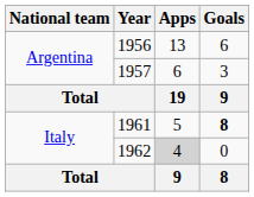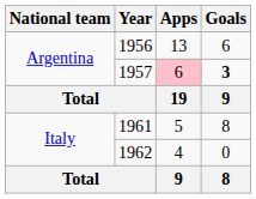1957 | Apps: no background -> pink background
1957 | Goals: normal -> bold
1961 | Goals: bold -> normal
1962 | Apps: lightgrey background -> no background
